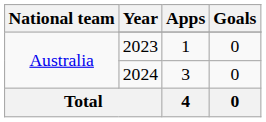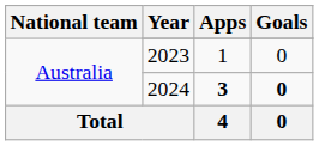2024 | Apps: normal -> bold
2024 | Goals: normal -> bold
